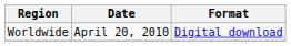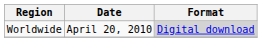Worldwide | Format: no background -> lightgrey background
